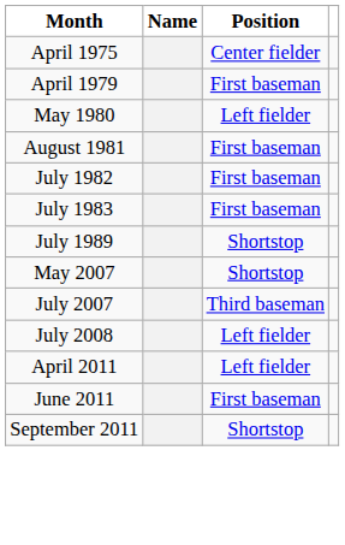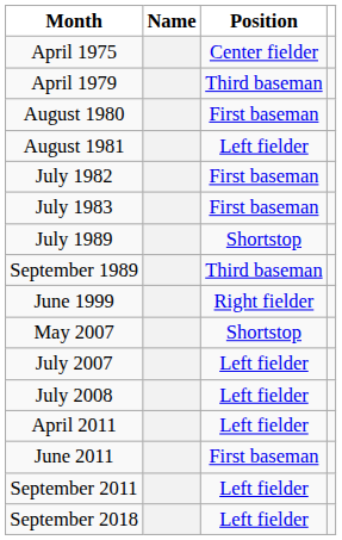April 1979 | Position: First baseman -> Third baseman
- row: May 1980 | Left fielder
+ row: August 1980 | First baseman
August 1981 | Position: First baseman -> Left fielder
+ row: September 1989 | Third baseman
+ row: June 1999 | Right fielder
July 2007 | Position: Third baseman -> Left fielder
September 2011 | Position: Shortstop -> Left fielder
+ row: September 2018 | Left fielder
